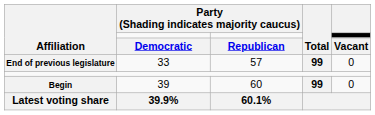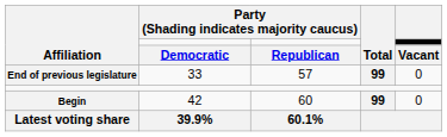Begin | column 2: 39 -> 42
